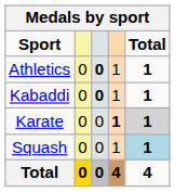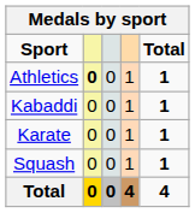Athletics | column 2: normal -> bold
Athletics | column 3: bold -> normal
Kabaddi | column 3: bold -> normal
Karate | column 4: bold -> normal
Karate | Total: lightgrey background -> no background
Squash | Total: lightblue background -> no background
